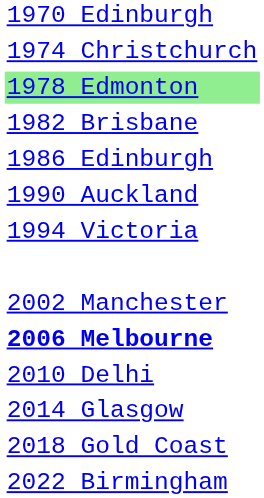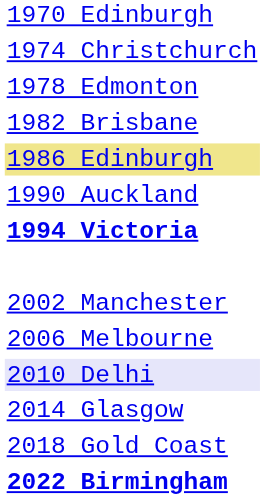1978 Edmonton | column 1: lightgreen background -> no background
1986 Edinburgh | column 1: no background -> khaki background
1994 Victoria | column 1: normal -> bold
2006 Melbourne | column 1: bold -> normal
2010 Delhi | column 1: no background -> lavender background
2022 Birmingham | column 1: normal -> bold
